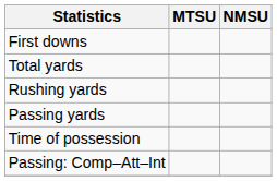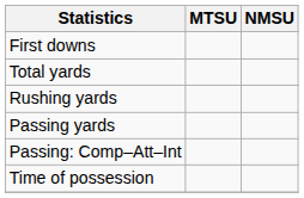rows swapped: Passing: Comp–Att–Int <-> Time of possession
